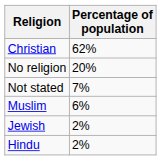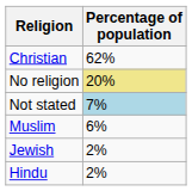No religion | Percentage of population: no background -> khaki background
Not stated | Percentage of population: no background -> lightblue background
